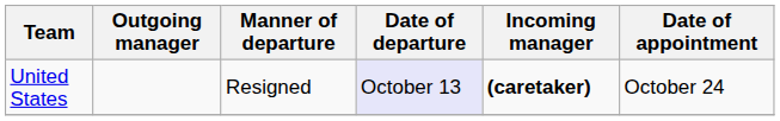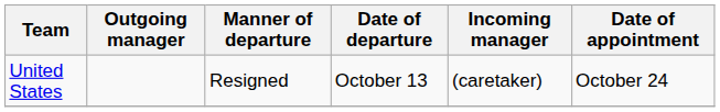United States | Date of departure: lavender background -> no background
United States | Incoming manager: bold -> normal
